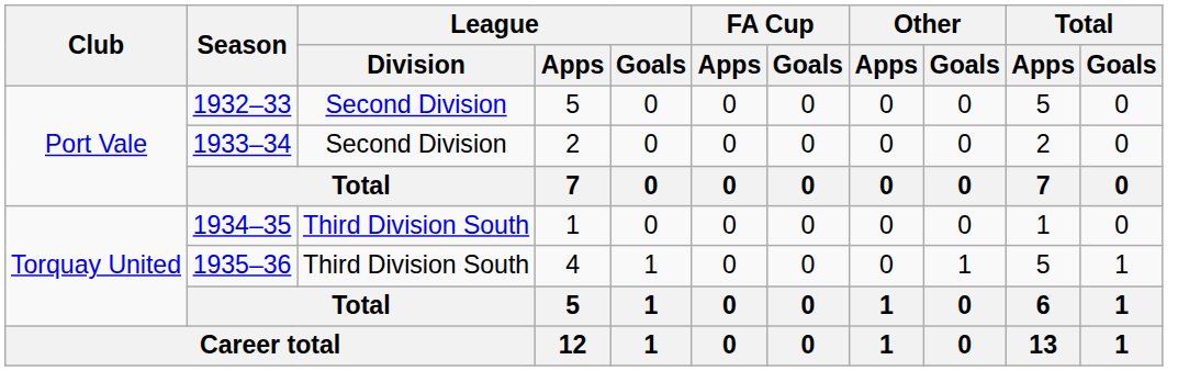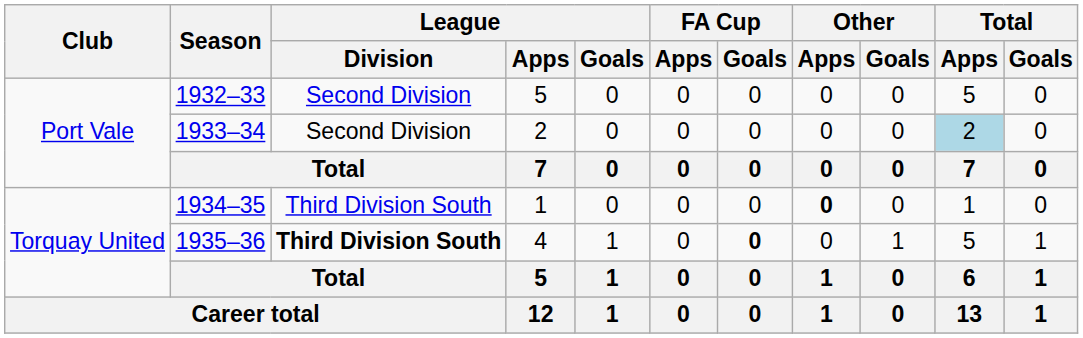1933–34 | Total / Apps: no background -> lightblue background
1934–35 | Other / Apps: normal -> bold
1935–36 | League / Division: normal -> bold
1935–36 | FA Cup / Goals: normal -> bold
